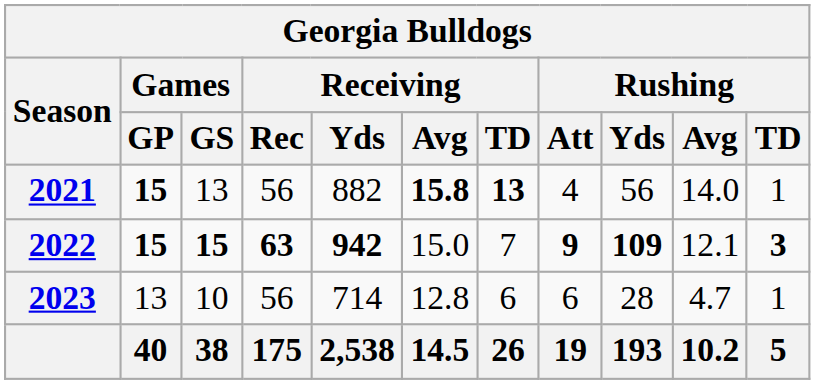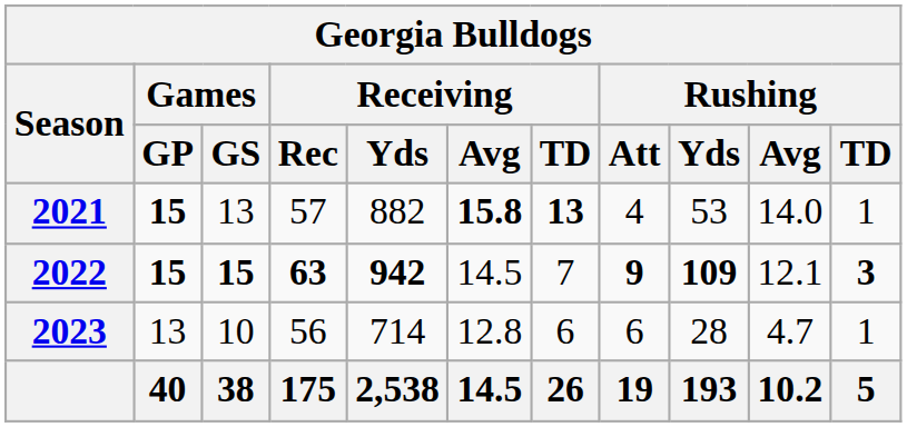2021 | Receiving / Rec: 56 -> 57
2021 | Rushing / Yds: 56 -> 53
2022 | Receiving / Avg: 15.0 -> 14.5
